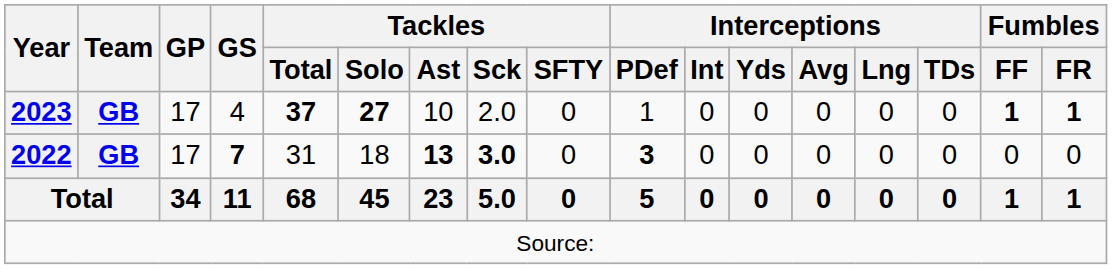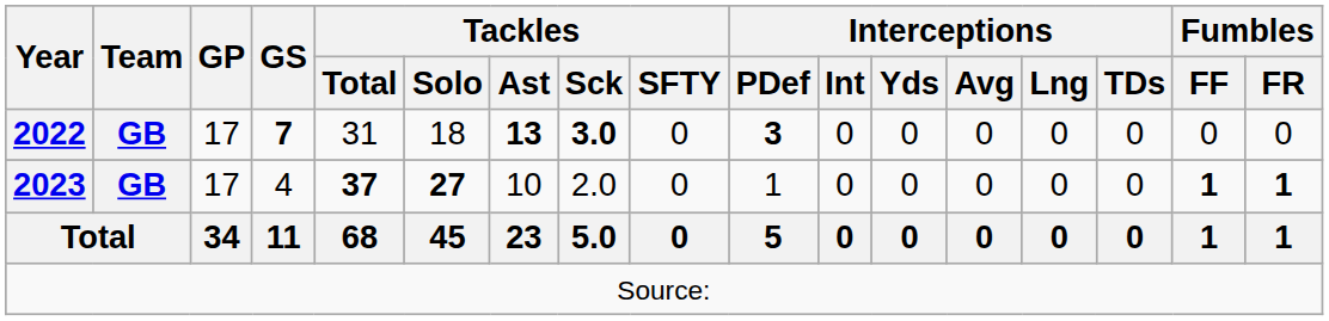rows swapped: 2022 <-> 2023
